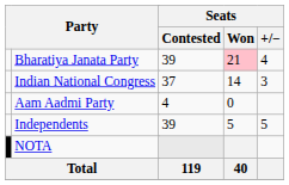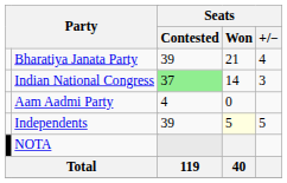Bharatiya Janata Party | Seats / Won: pink background -> no background
Indian National Congress | Seats / Contested: no background -> lightgreen background
Independents | Seats / Won: no background -> lightyellow background
